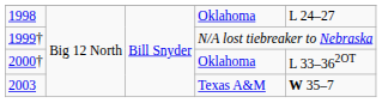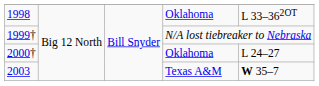1998 | column 5: L 24–27 -> L 33–362OT
2000† | column 5: L 33–362OT -> L 24–27
